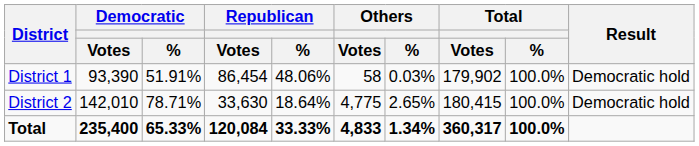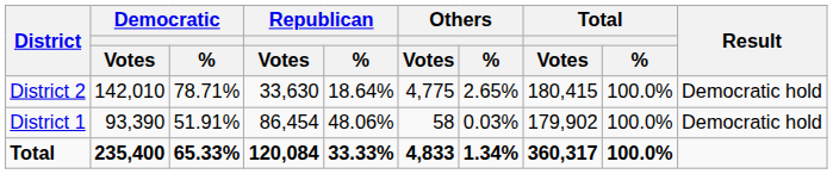rows swapped: District 1 <-> District 2
